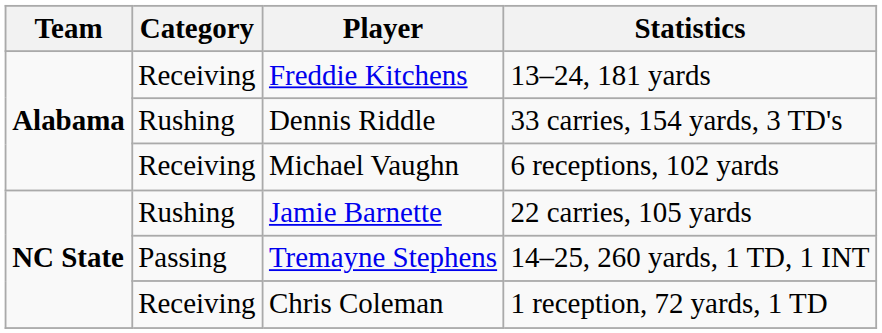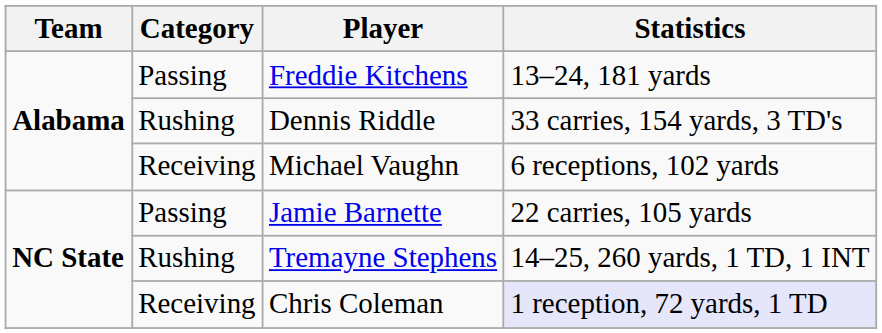Freddie Kitchens | Category: Receiving -> Passing
Jamie Barnette | Category: Rushing -> Passing
Tremayne Stephens | Category: Passing -> Rushing
Chris Coleman | Statistics: no background -> lavender background
